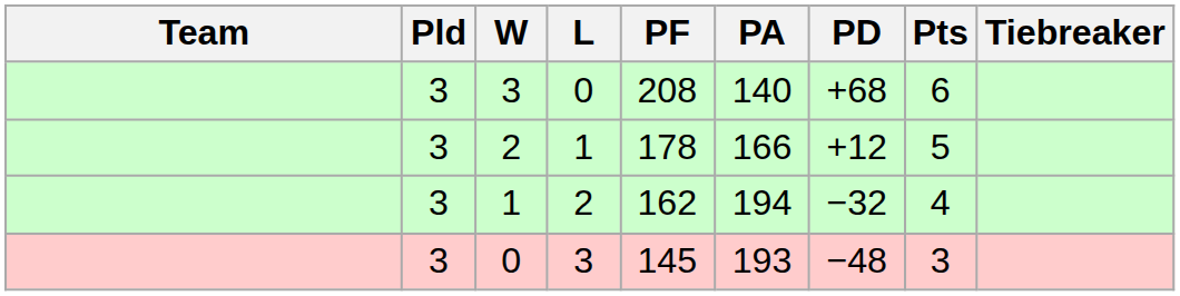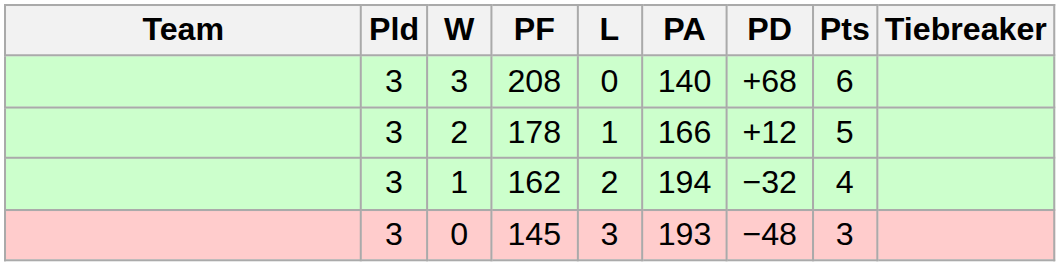columns swapped: L <-> PF
